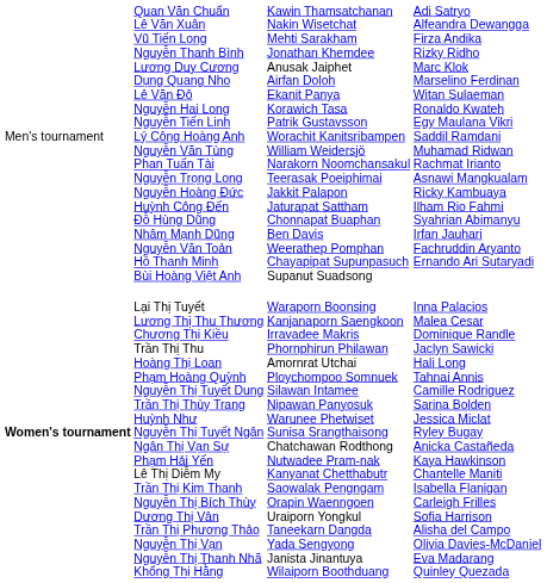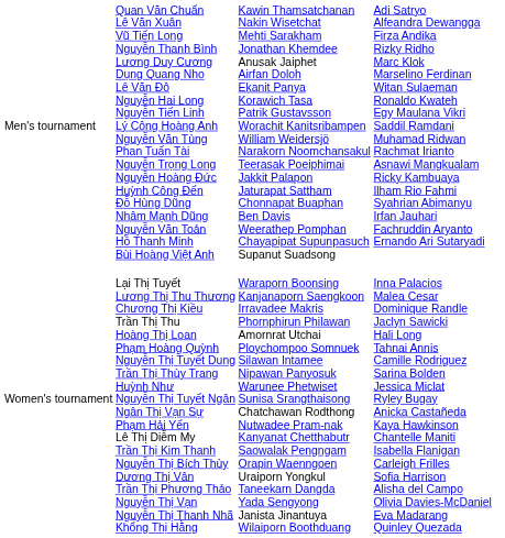Women's tournament | column 1: bold -> normal
